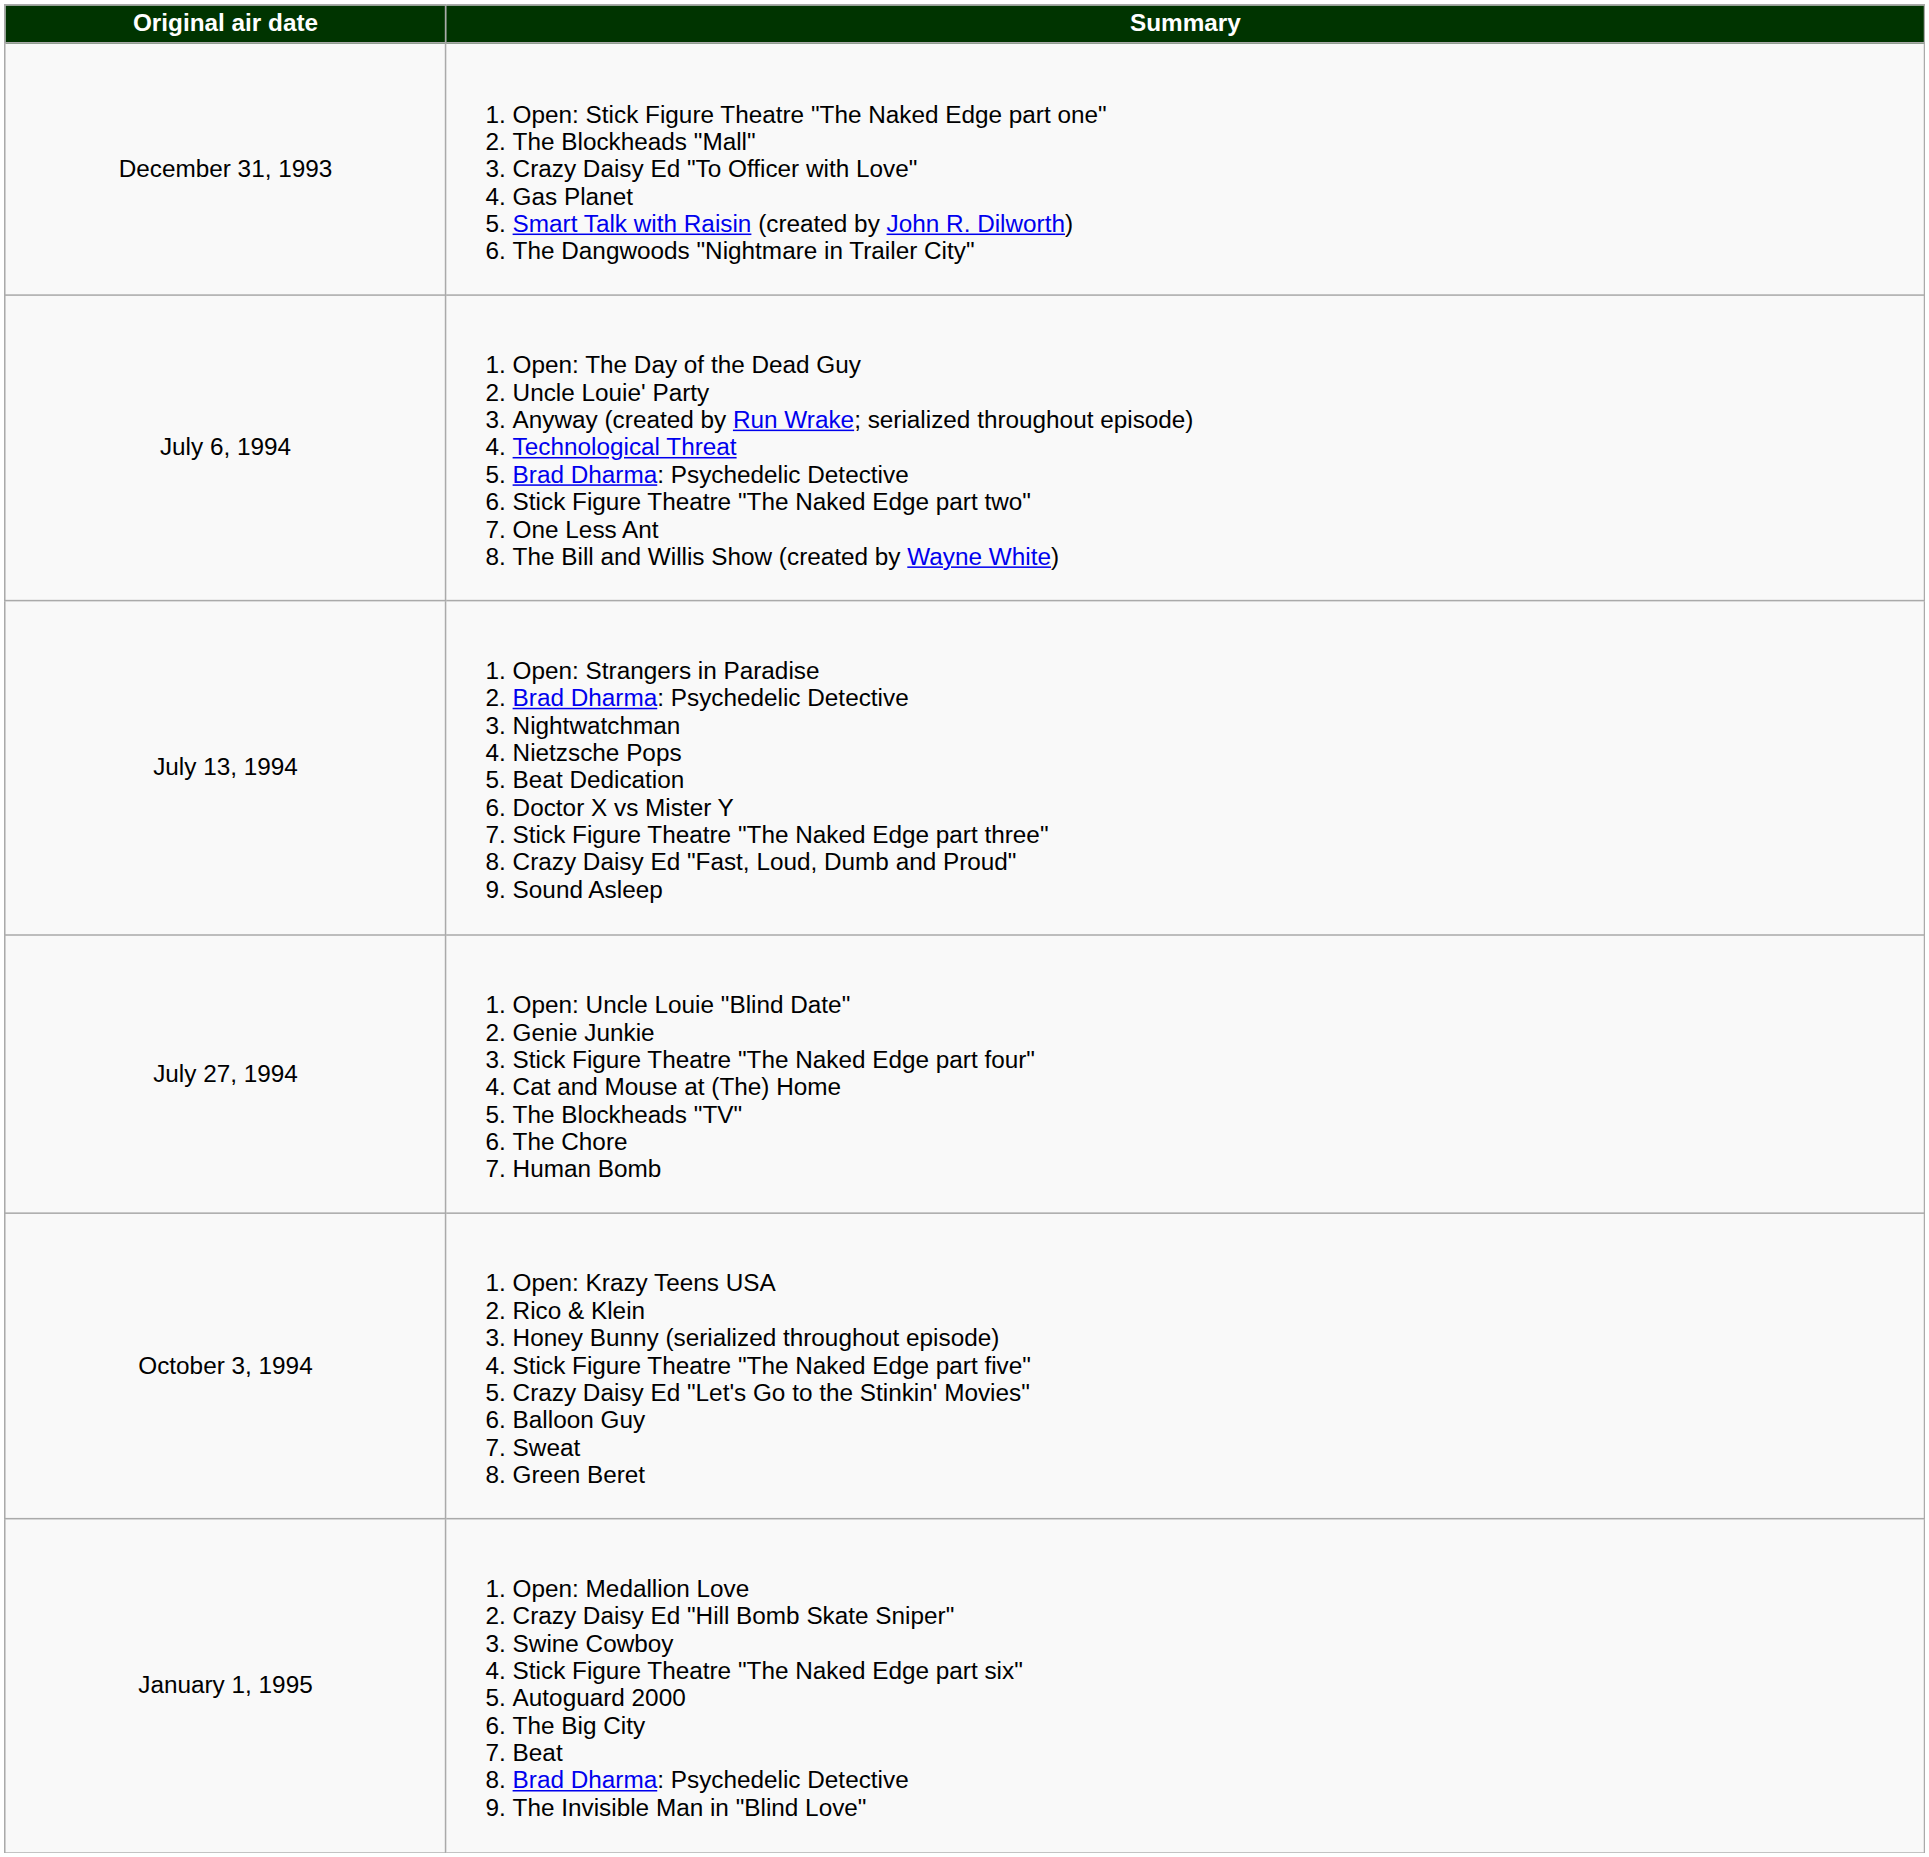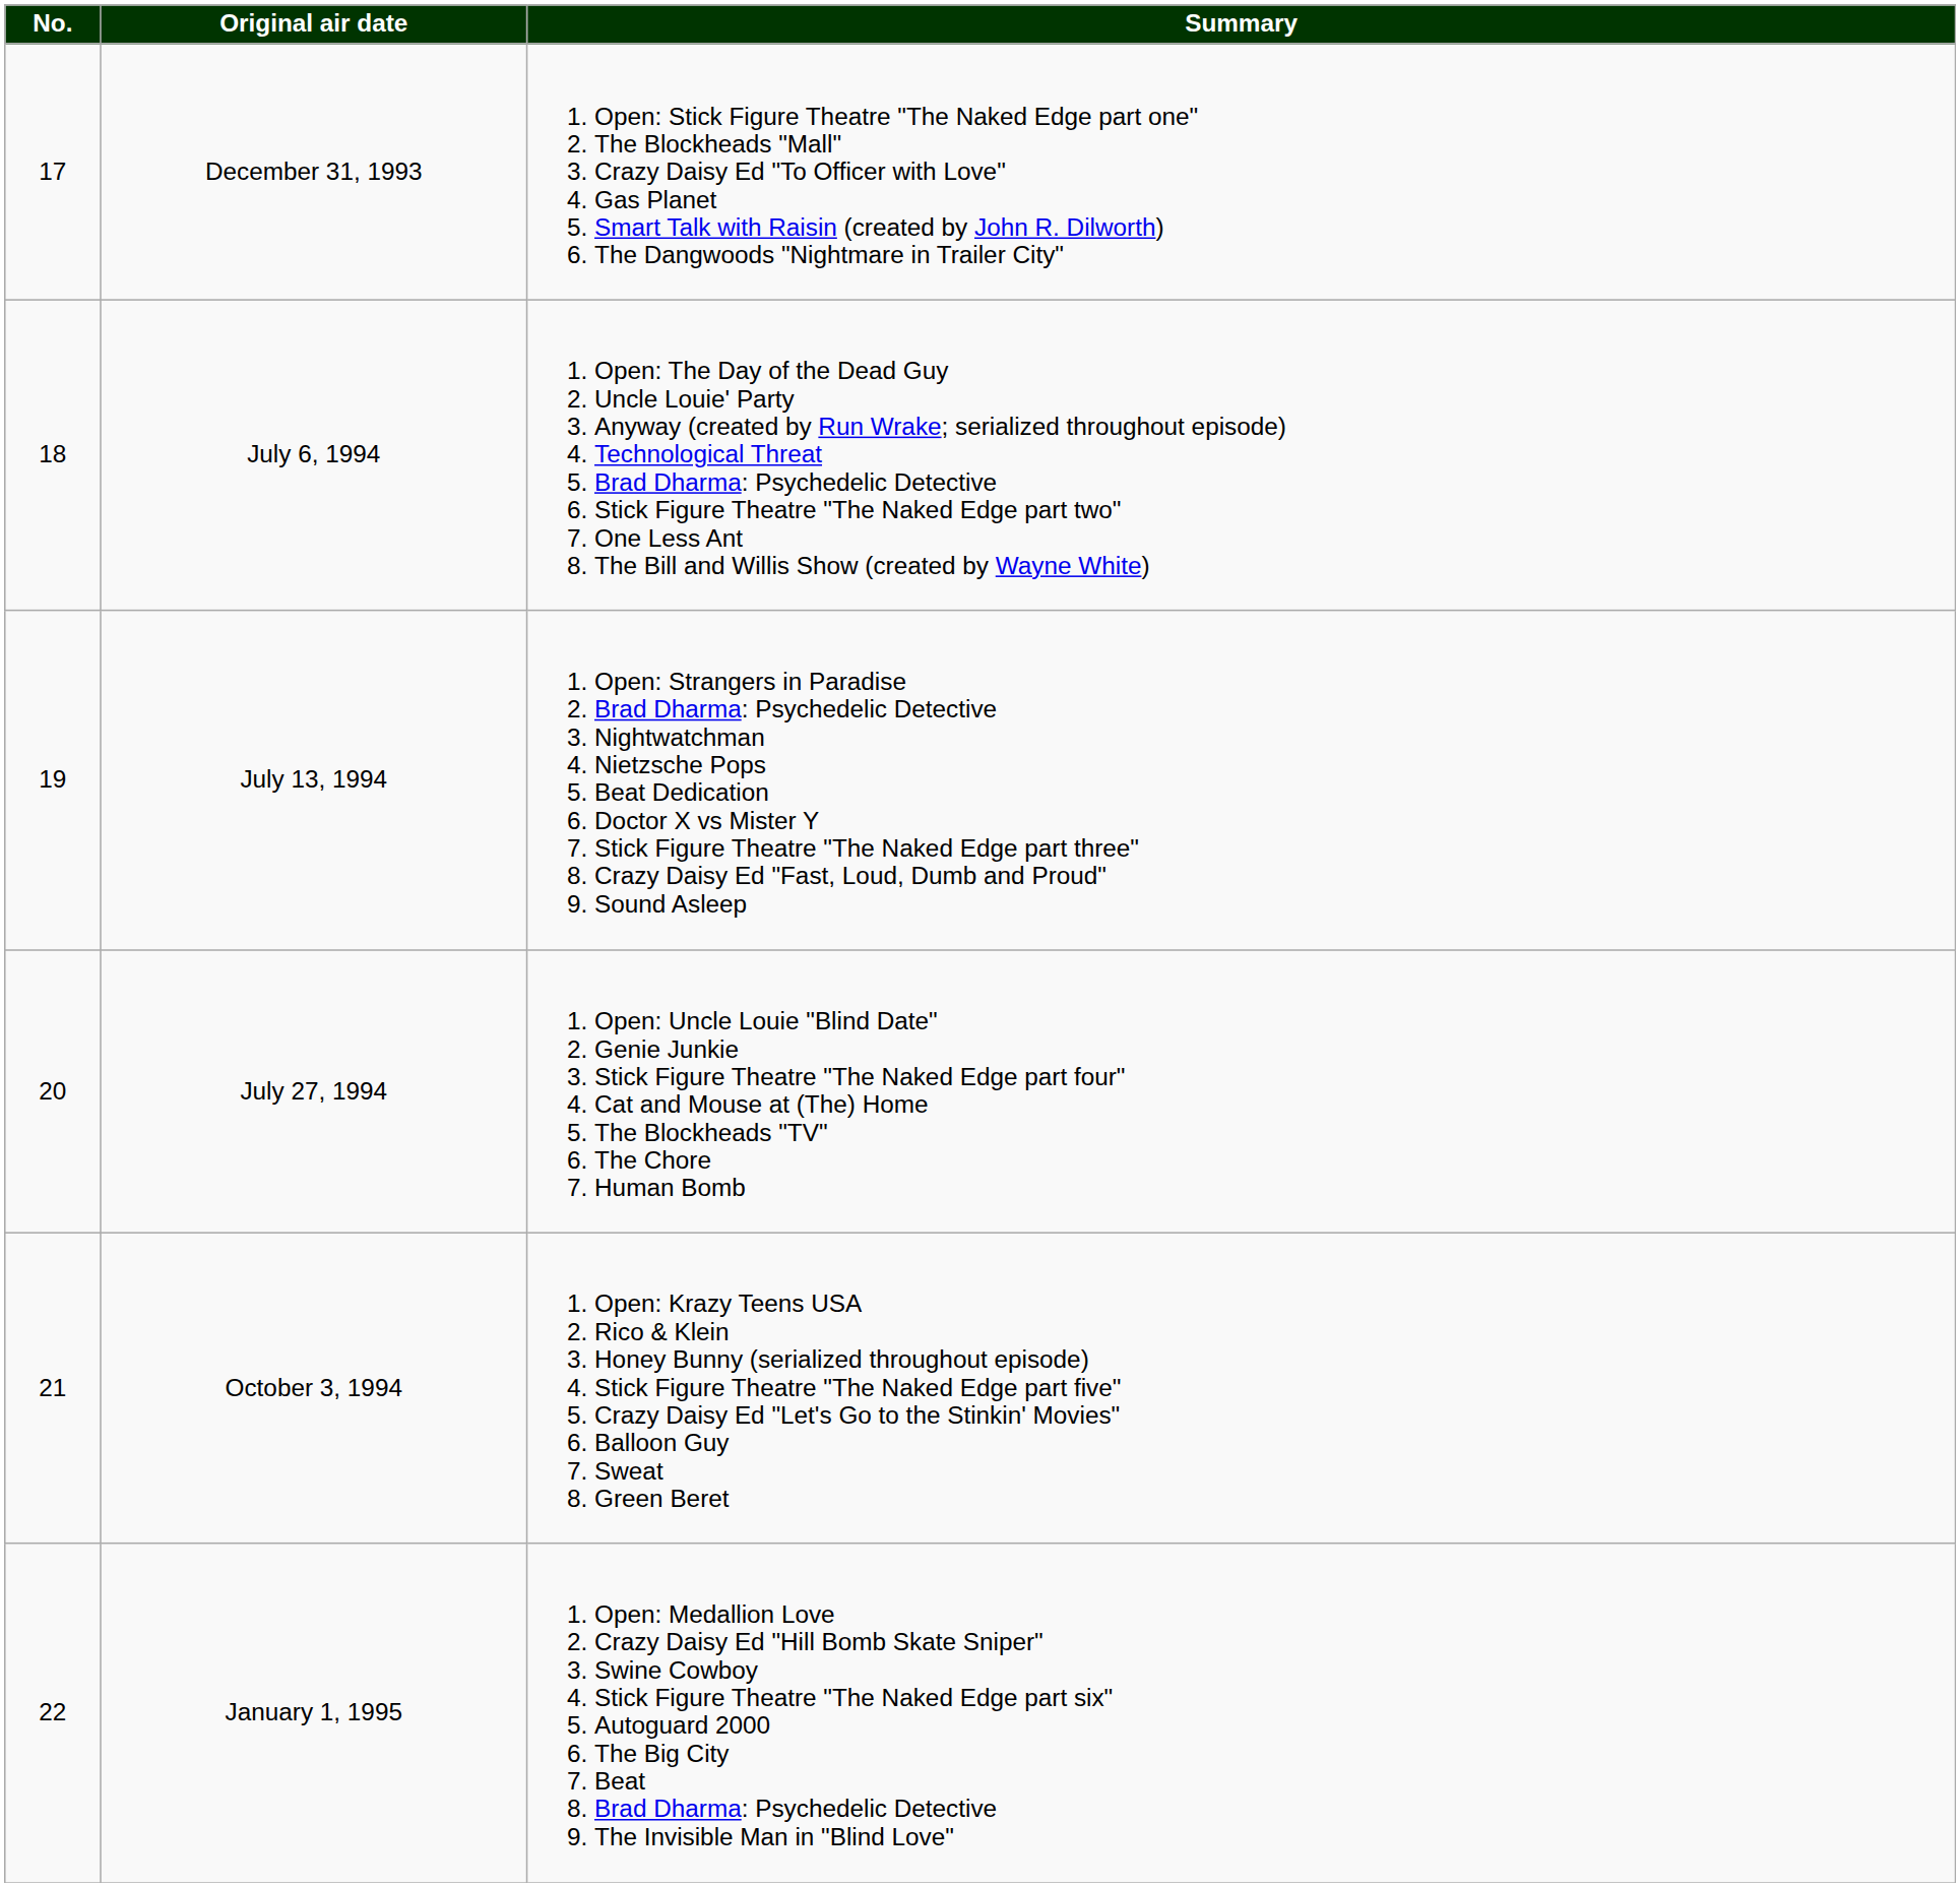+ column: No. | 17 | 18 | 19 | 20 | 21 | 22
